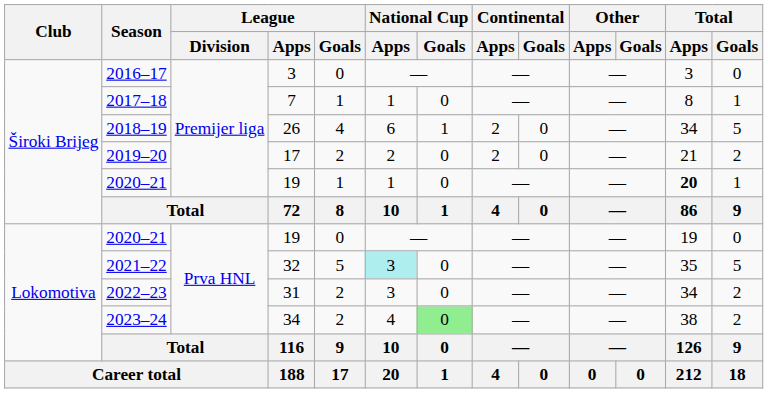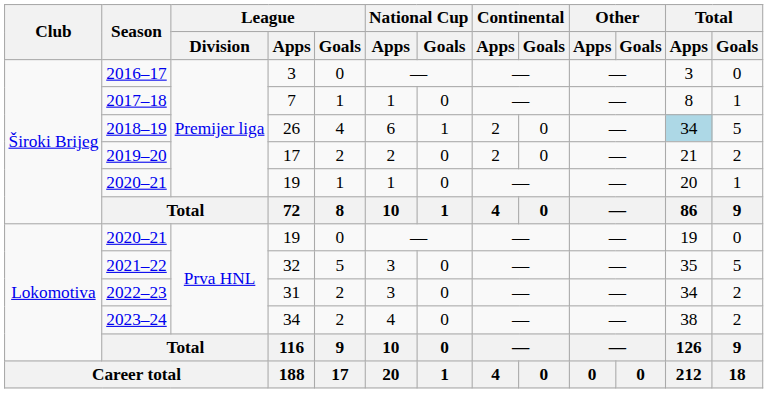2018–19 | Total / Apps: no background -> lightblue background
Široki Brijeg / 2020–21 | Total / Apps: bold -> normal
2021–22 | National Cup / Apps: paleturquoise background -> no background
2023–24 | National Cup / Goals: lightgreen background -> no background
